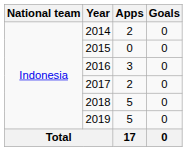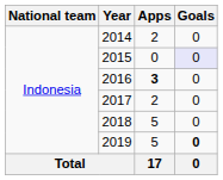2015 | Goals: no background -> lavender background
2016 | Apps: normal -> bold
2019 | Goals: normal -> bold
